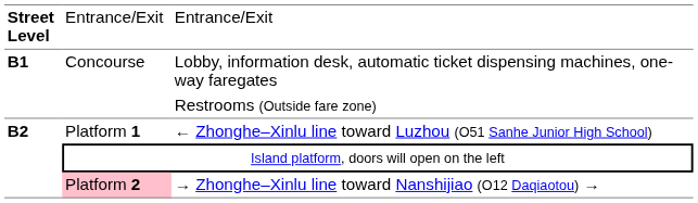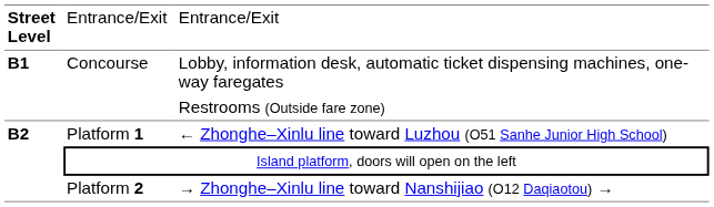→ Zhonghe–Xinlu line toward Nanshijiao (O12 Daqiaotou) → | column 2: pink background -> no background
